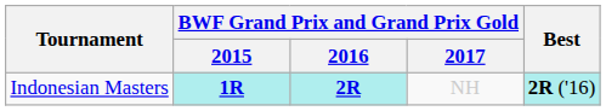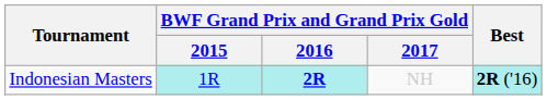Indonesian Masters | BWF Grand Prix and Grand Prix Gold / 2015: bold -> normal
